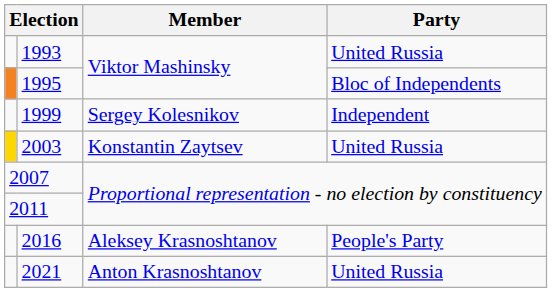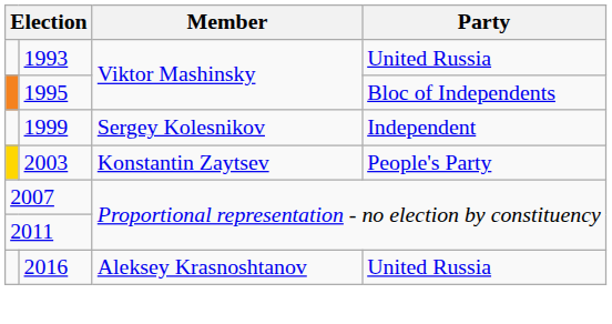2003 | Party: United Russia -> People's Party
2016 | Party: People's Party -> United Russia
- row: 2021 | Anton Krasnoshtanov | United Russia
